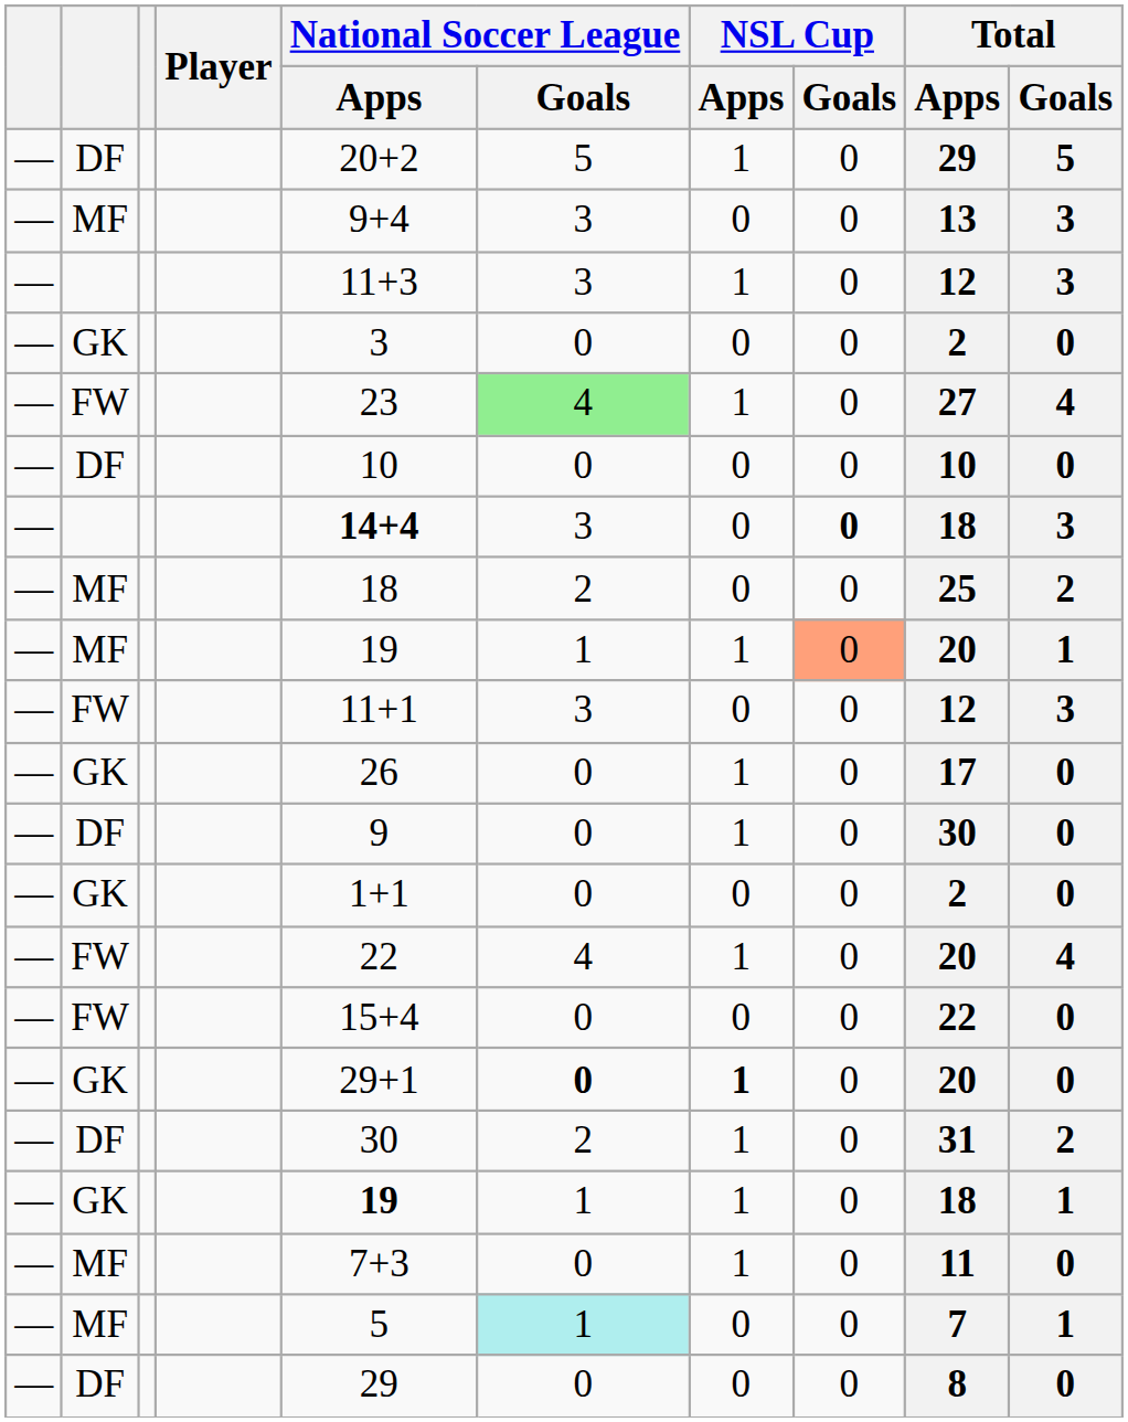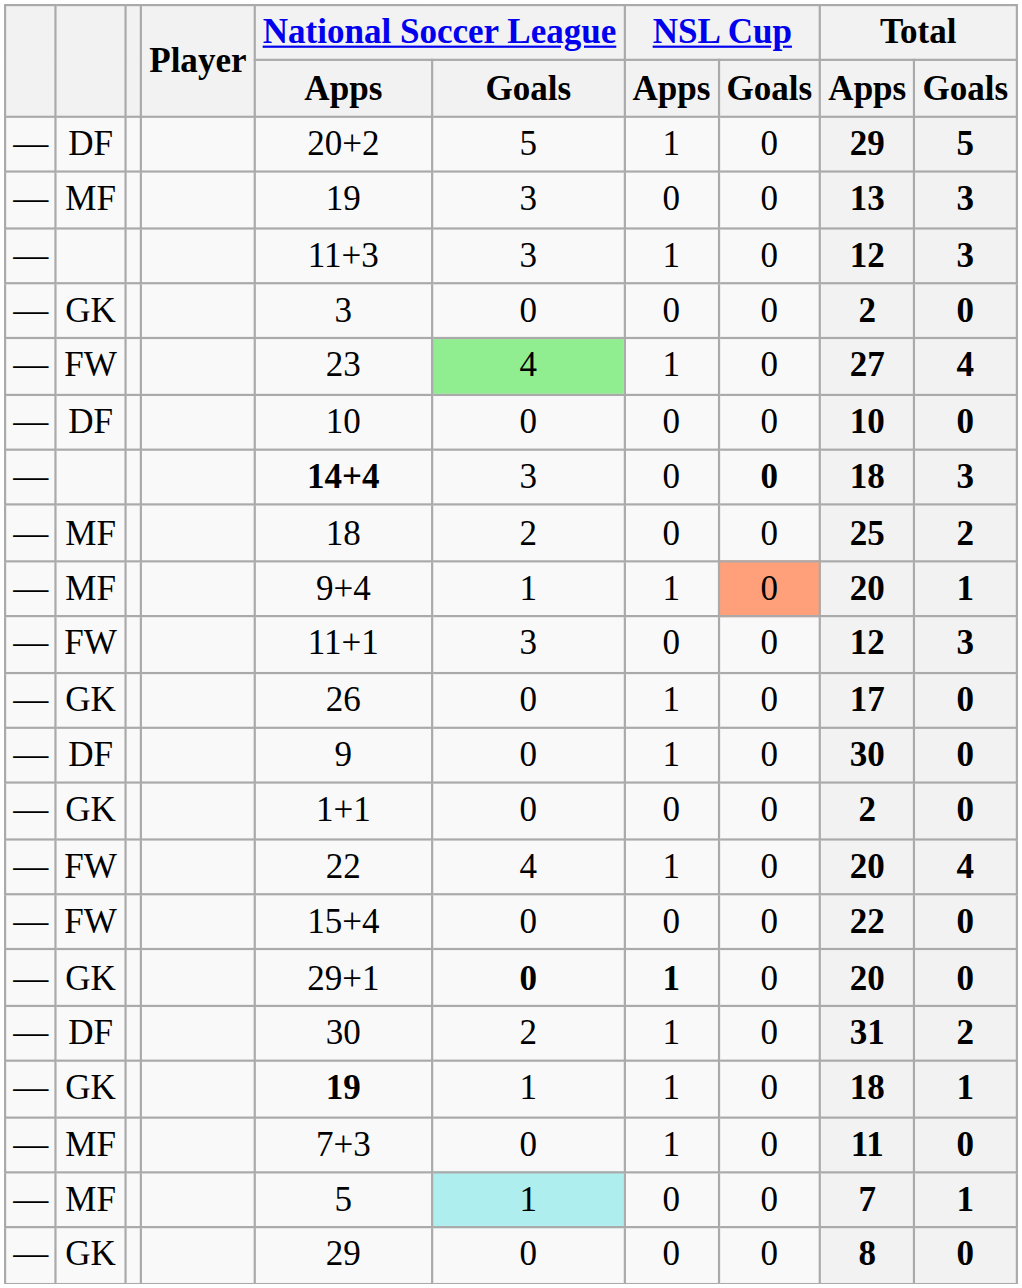row 4 | National Soccer League / Apps: 9+4 -> 19
row 11 | National Soccer League / Apps: 19 -> 9+4
row 23 | column 2: DF -> GK
